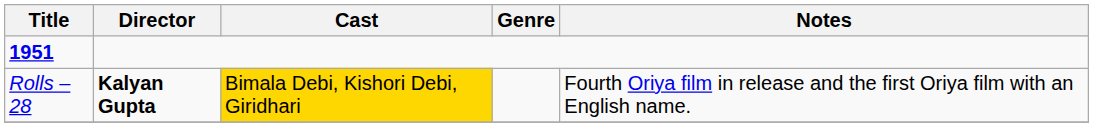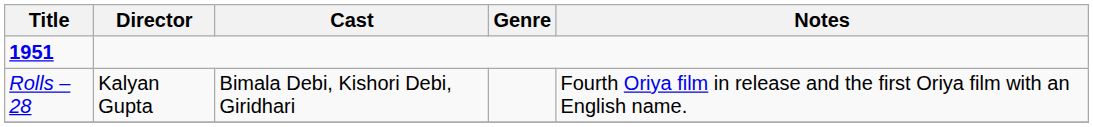Rolls – 28 | Director: bold -> normal
Rolls – 28 | Cast: gold background -> no background
